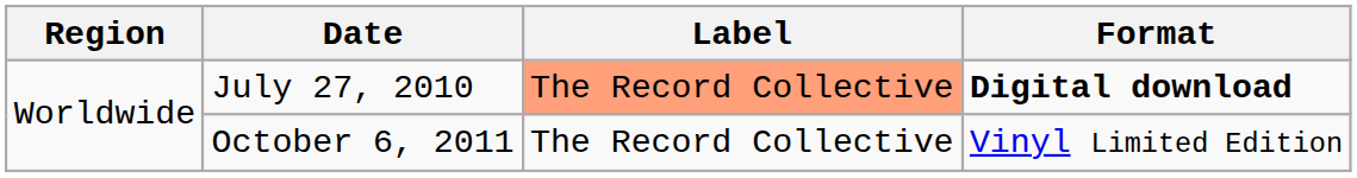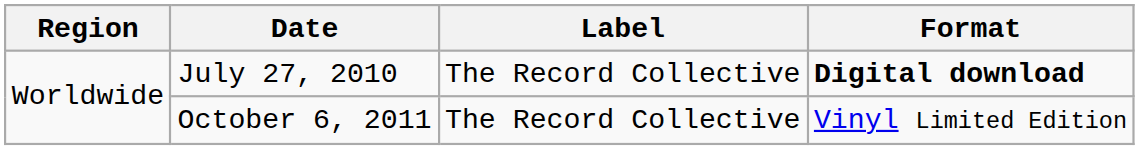July 27, 2010 | Label: lightsalmon background -> no background
